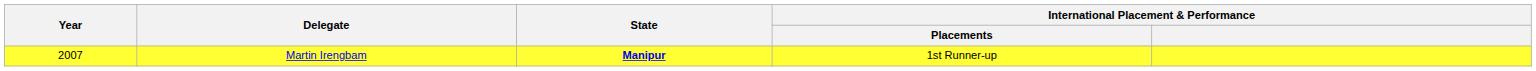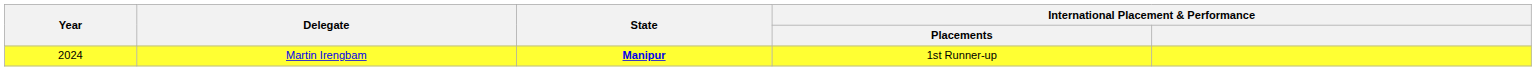Martin Irengbam | Year: 2007 -> 2024
